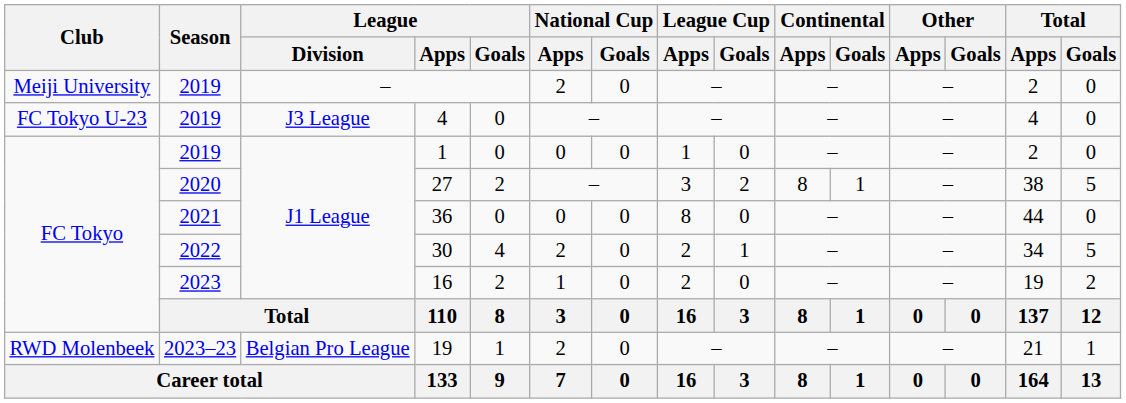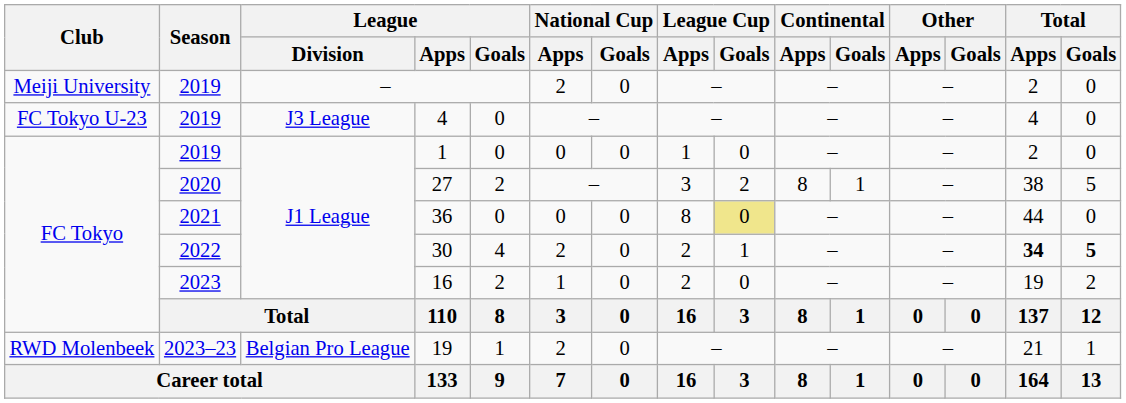36 | League Cup / Goals: no background -> khaki background
30 | Total / Apps: normal -> bold
30 | Total / Goals: normal -> bold
